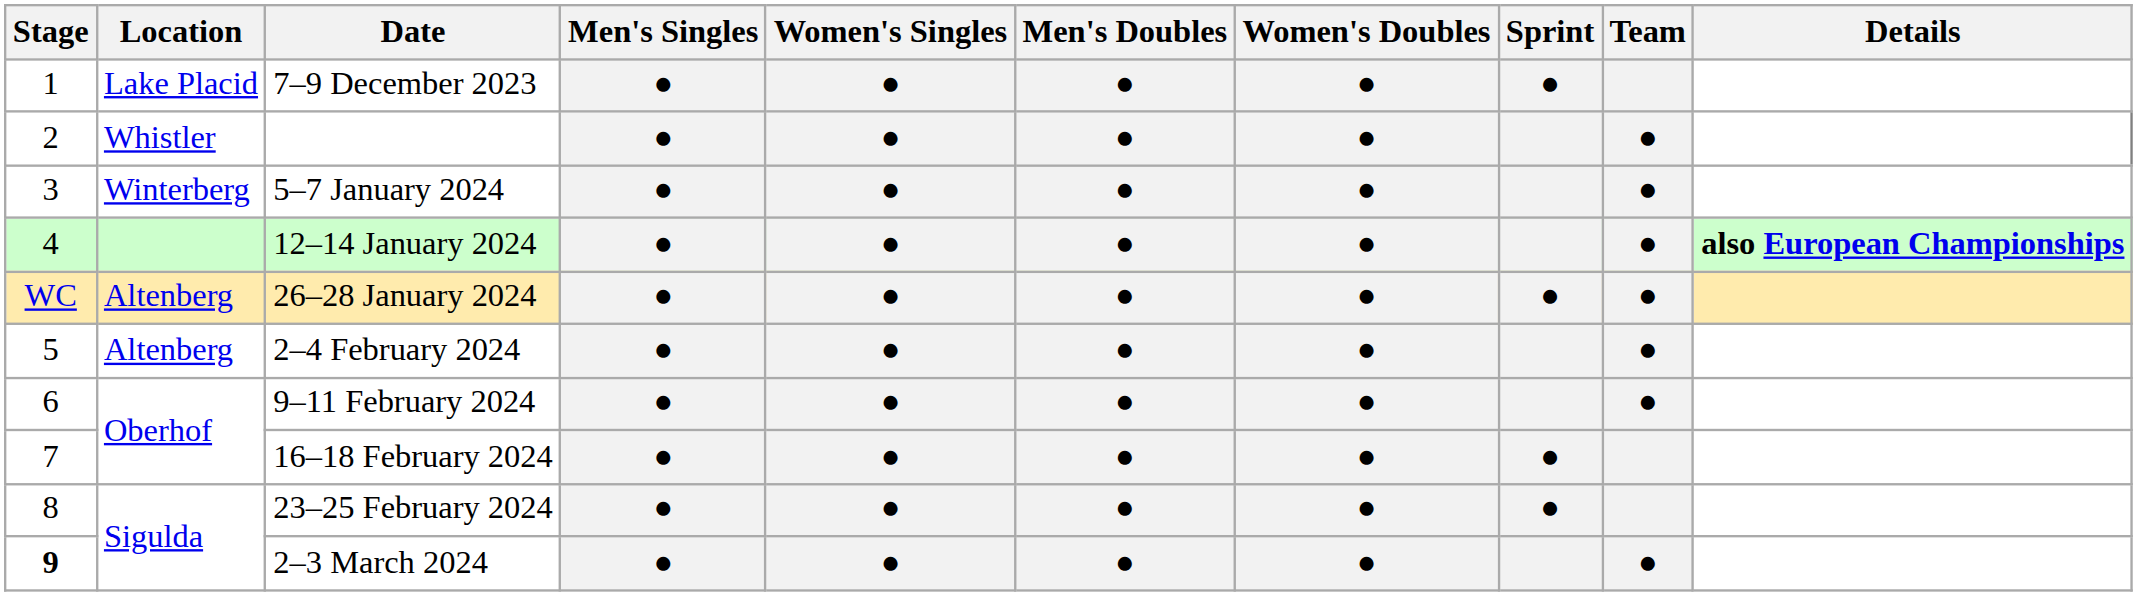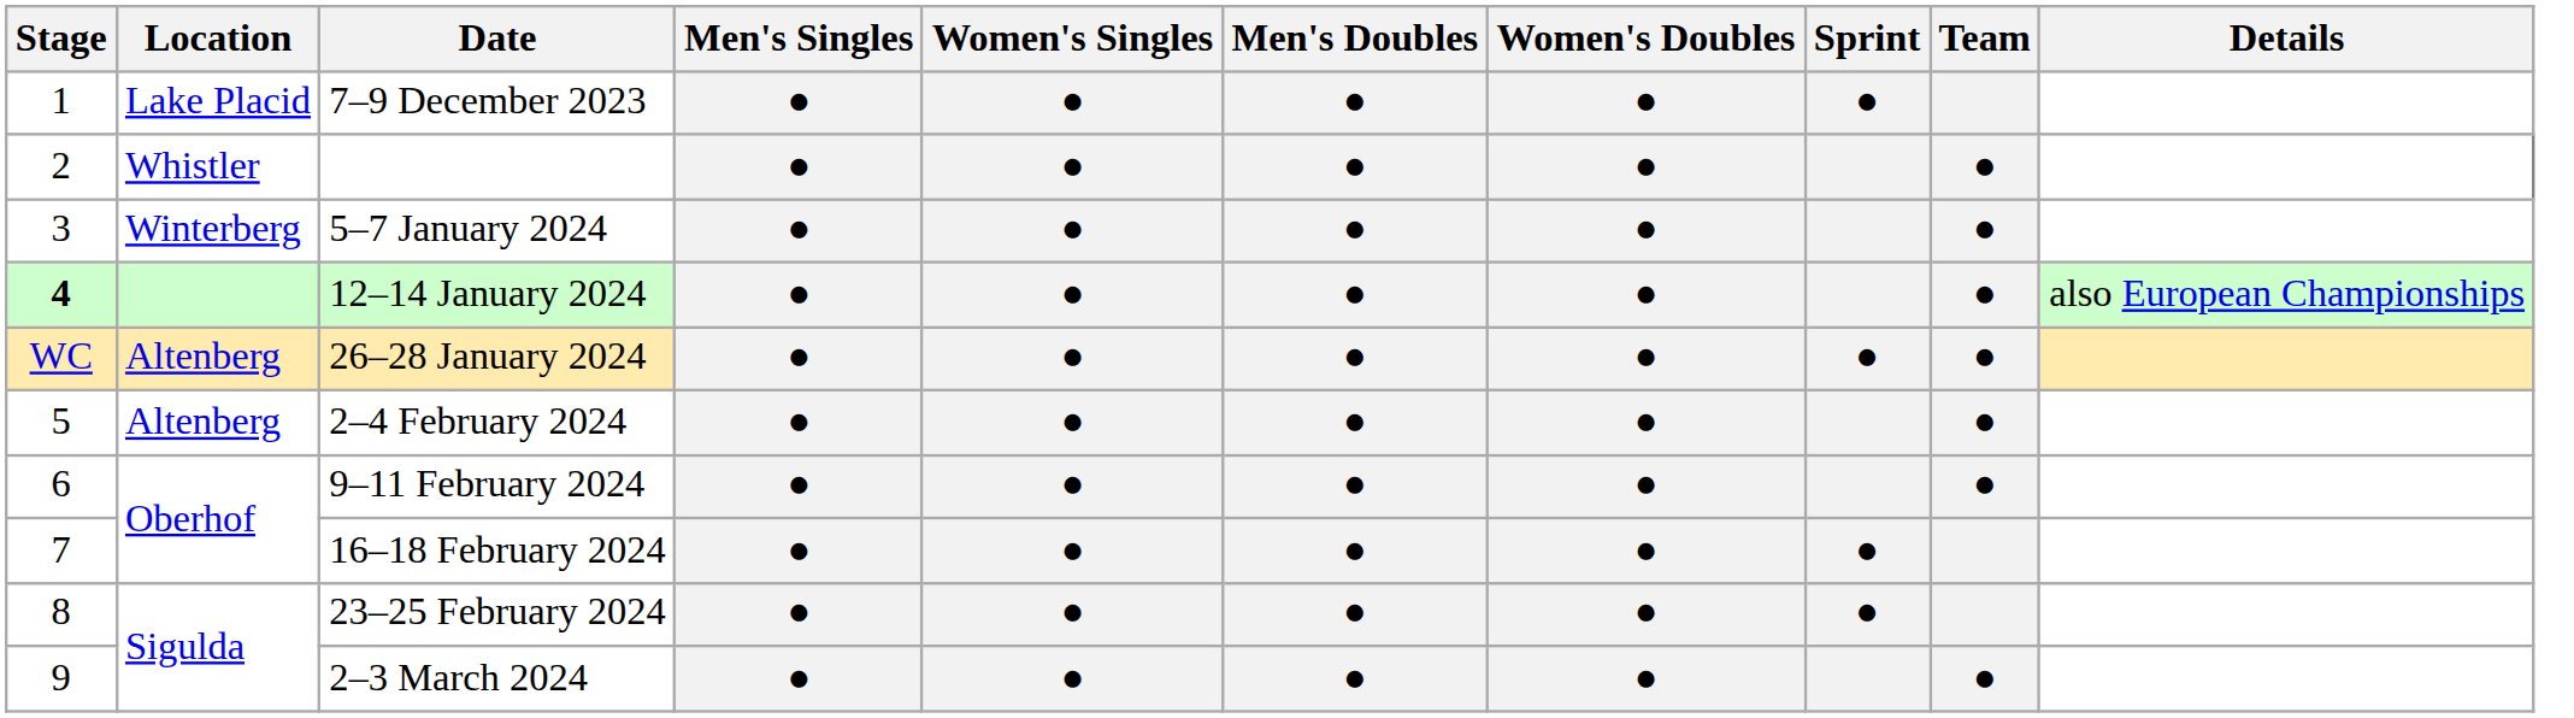12–14 January 2024 | Stage: normal -> bold
12–14 January 2024 | Details: bold -> normal
2–3 March 2024 | Stage: bold -> normal
